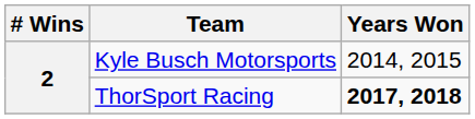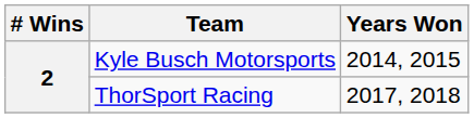ThorSport Racing | Years Won: bold -> normal
